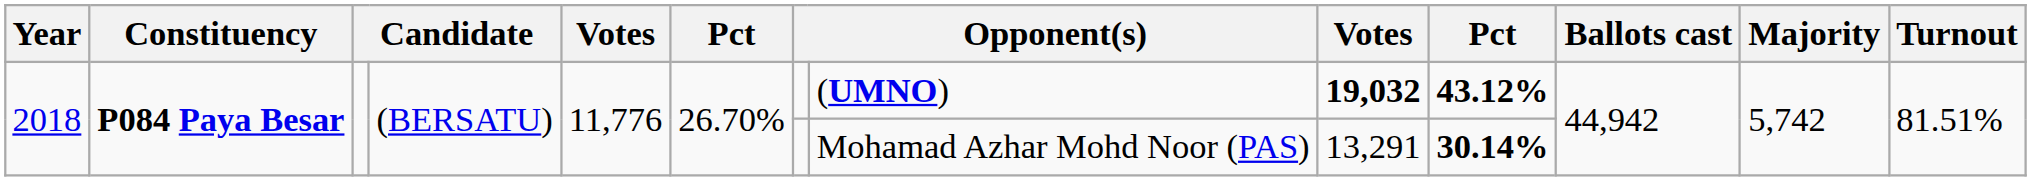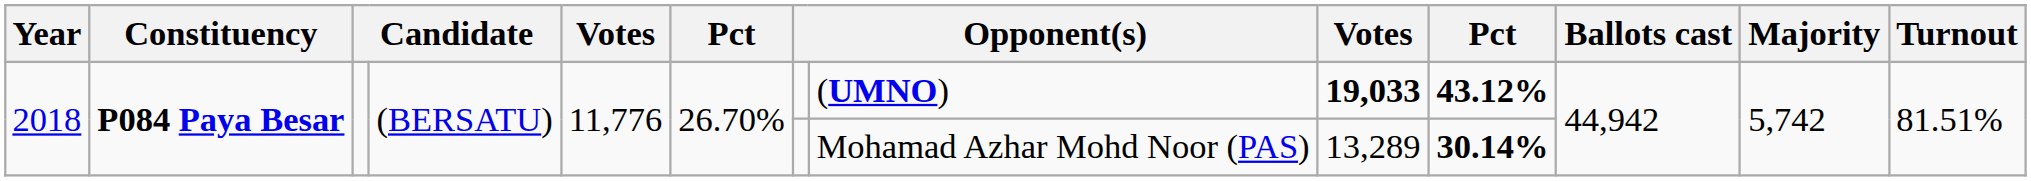row 2 | column 9: 19,032 -> 19,033
row 3 | column 9: 13,291 -> 13,289
